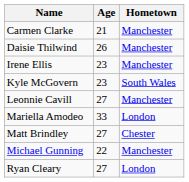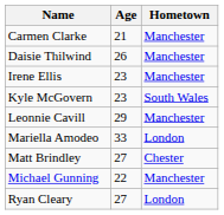Leonnie Cavill | Age: 27 -> 29
